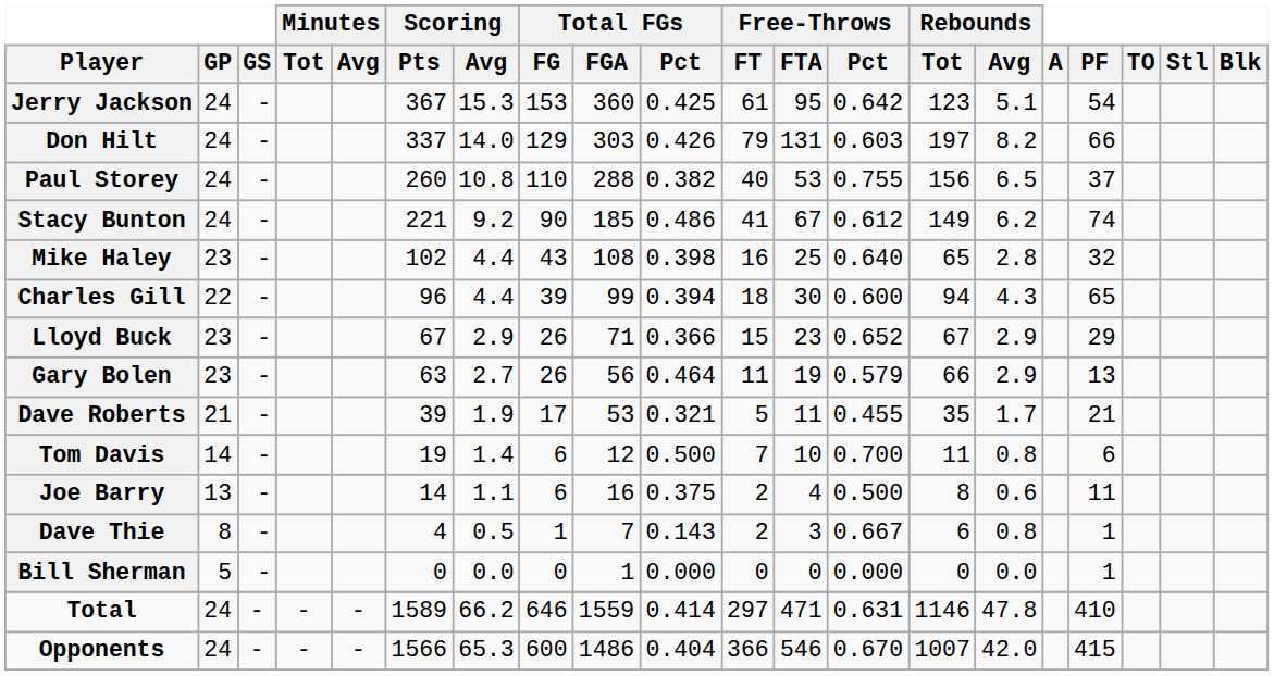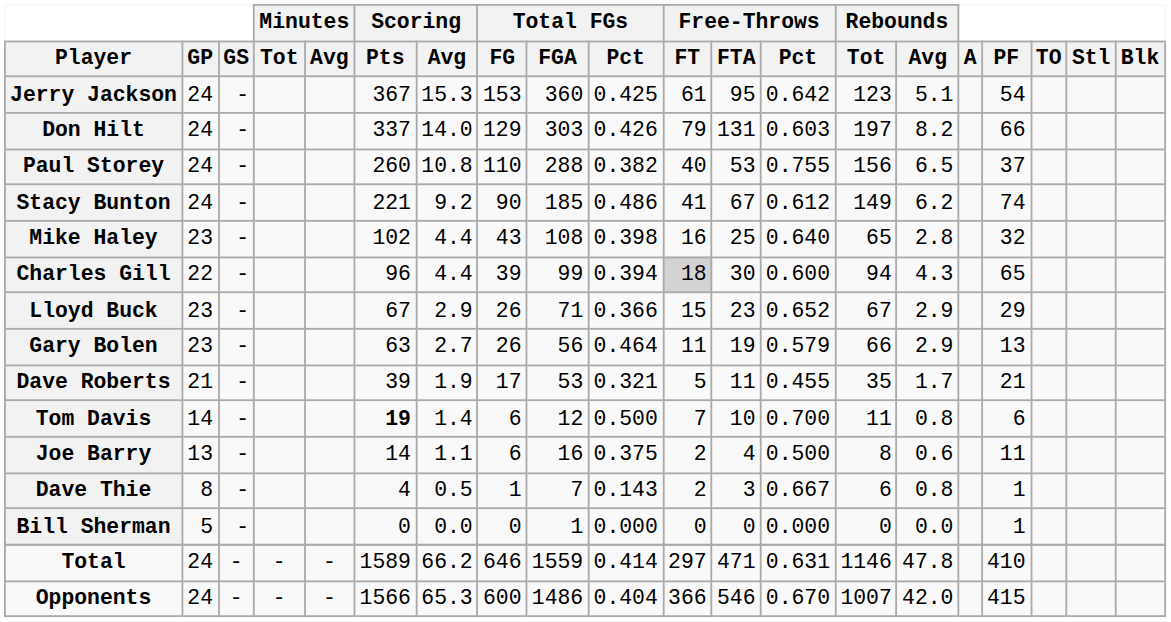Charles Gill | Free-Throws / FT: no background -> lightgrey background
Tom Davis | Scoring / Pts: normal -> bold
